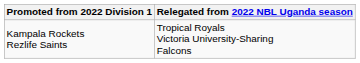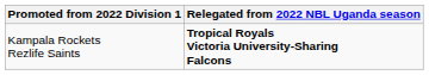Kampala Rockets Rezlife Saints | Relegated from 2022 NBL Uganda season: normal -> bold
